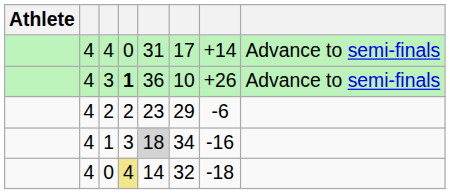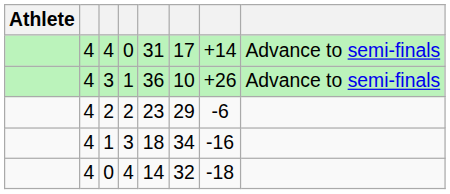row 3 | column 4: bold -> normal
row 5 | column 5: lightgrey background -> no background
row 6 | column 4: khaki background -> no background
